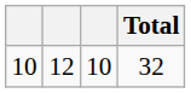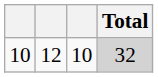row 2 | Total: no background -> lightgrey background
